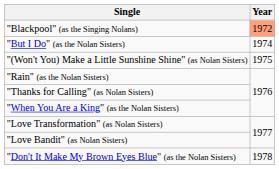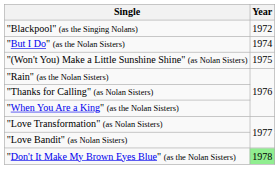"Blackpool" (as the Singing Nolans) | Year: lightsalmon background -> no background
"Don't It Make My Brown Eyes Blue" (as the Nolan Sisters) | Year: no background -> lightgreen background
